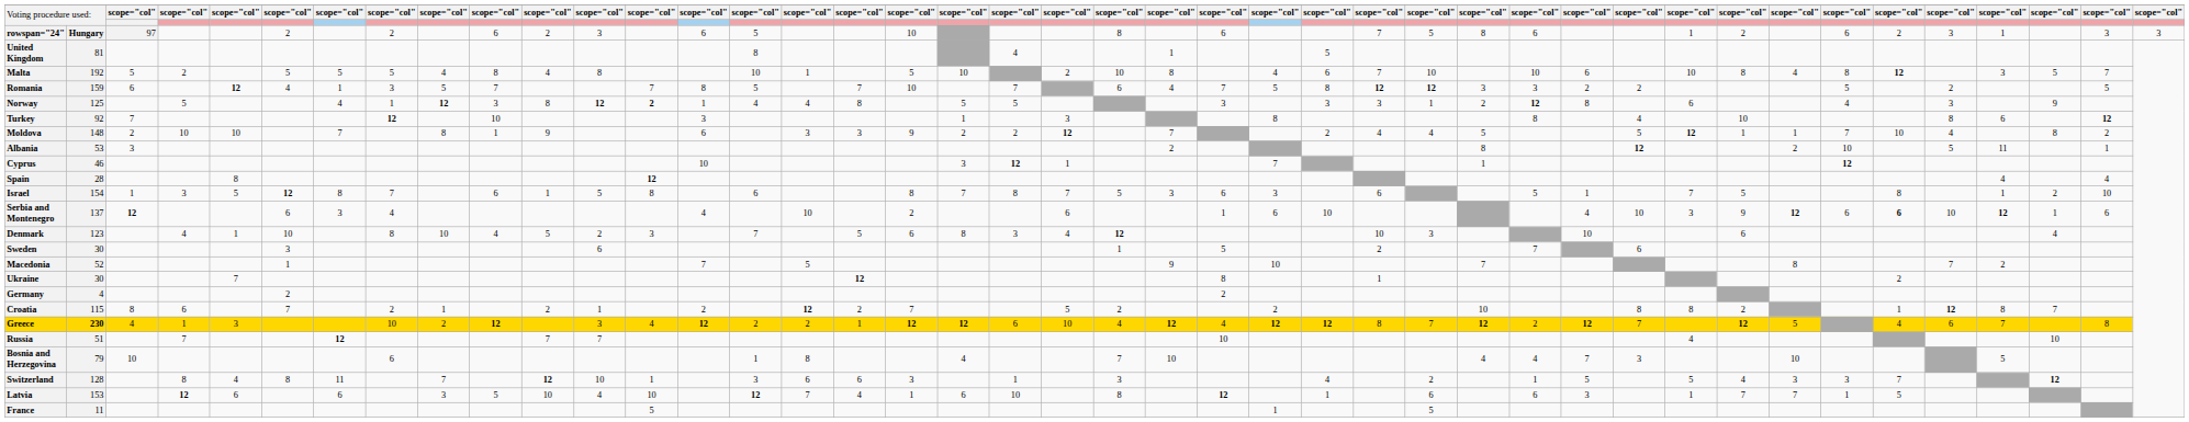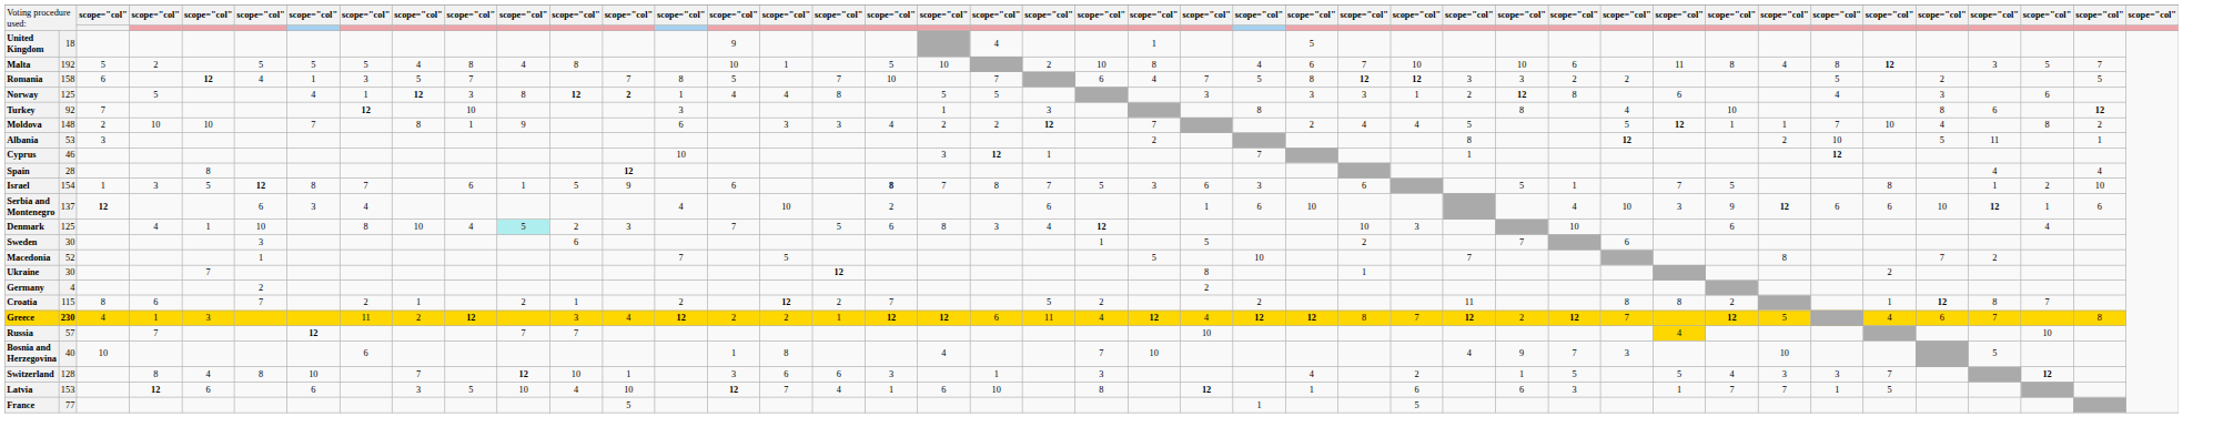- row: rowspan="24" | Hungary | 97 | 2 | 2 | 6 | 2 | 3 | 6 | 5 | 10 | 8 | 6 | 7 | 5 | 8 | 6 | 1 | 2 | 6 | 2 | 3 | 1 | 3 | 3
United Kingdom | column 2: 81 -> 18
United Kingdom | column 15: 8 -> 9
Malta | column 33: 10 -> 11
Romania | column 2: 159 -> 158
Norway | column 40: 9 -> 6
Moldova | column 18: 9 -> 4
Israel | column 13: 8 -> 9
Israel | column 18: normal -> bold
Serbia and Montenegro | column 37: bold -> normal
Denmark | column 2: 123 -> 125
Denmark | column 11: no background -> paleturquoise background
Macedonia | column 23: 9 -> 5
Croatia | column 29: 10 -> 11
Greece | column 8: 10 -> 11
Greece | column 21: 10 -> 11
Russia | column 2: 51 -> 57
Russia | column 33: no background -> gold background
Bosnia and Herzegovina | column 2: 79 -> 40
Bosnia and Herzegovina | column 30: 4 -> 9
Switzerland | column 7: 11 -> 10
France | column 2: 11 -> 77
